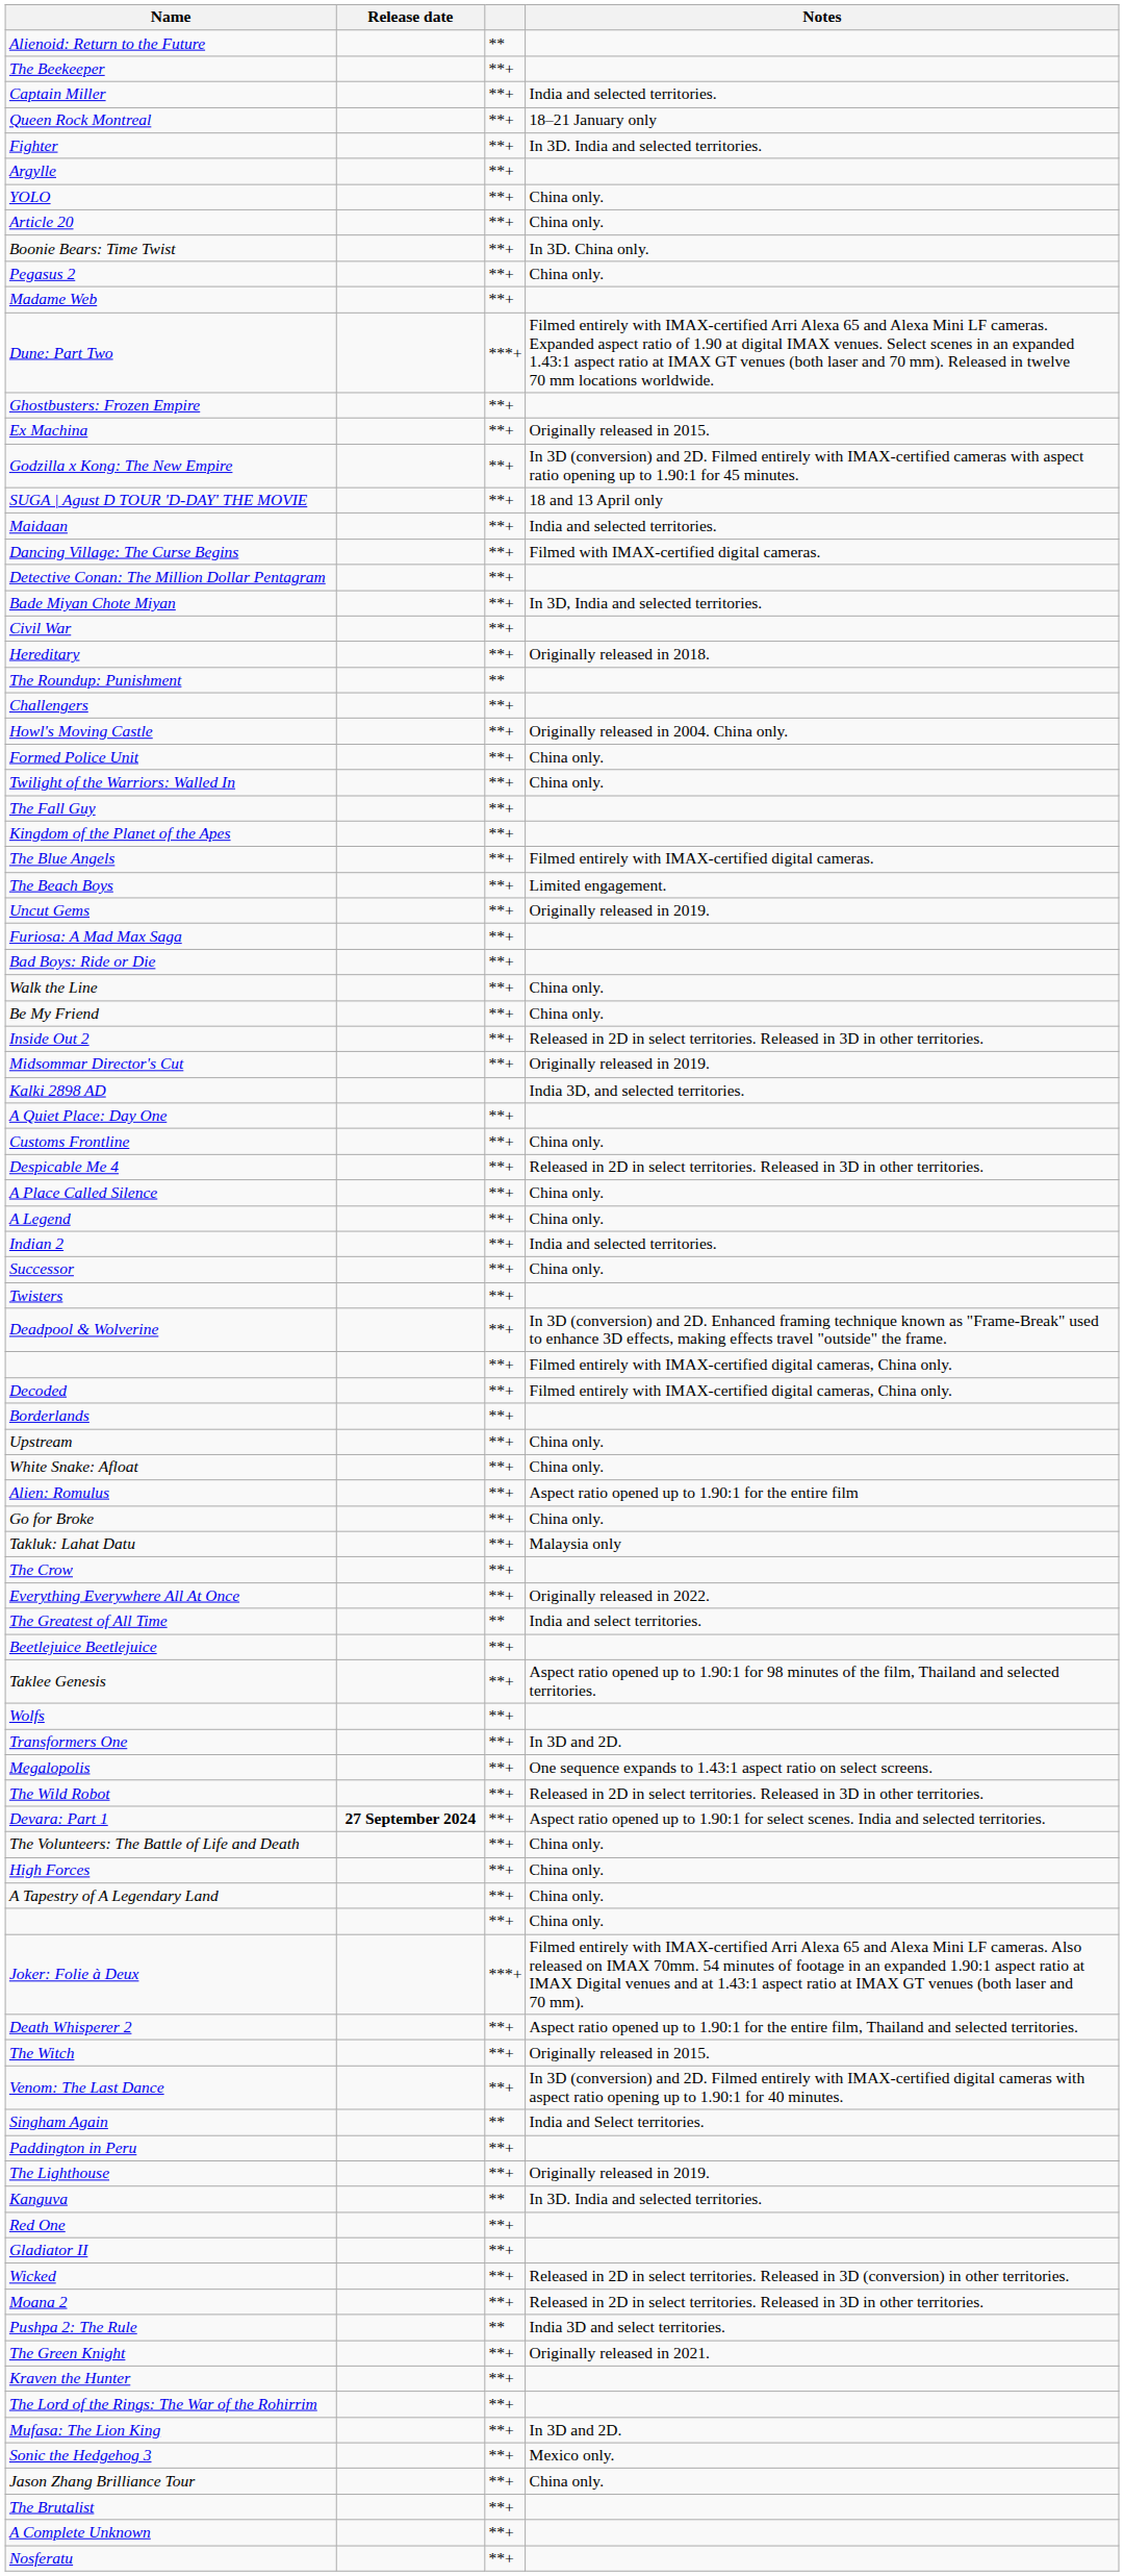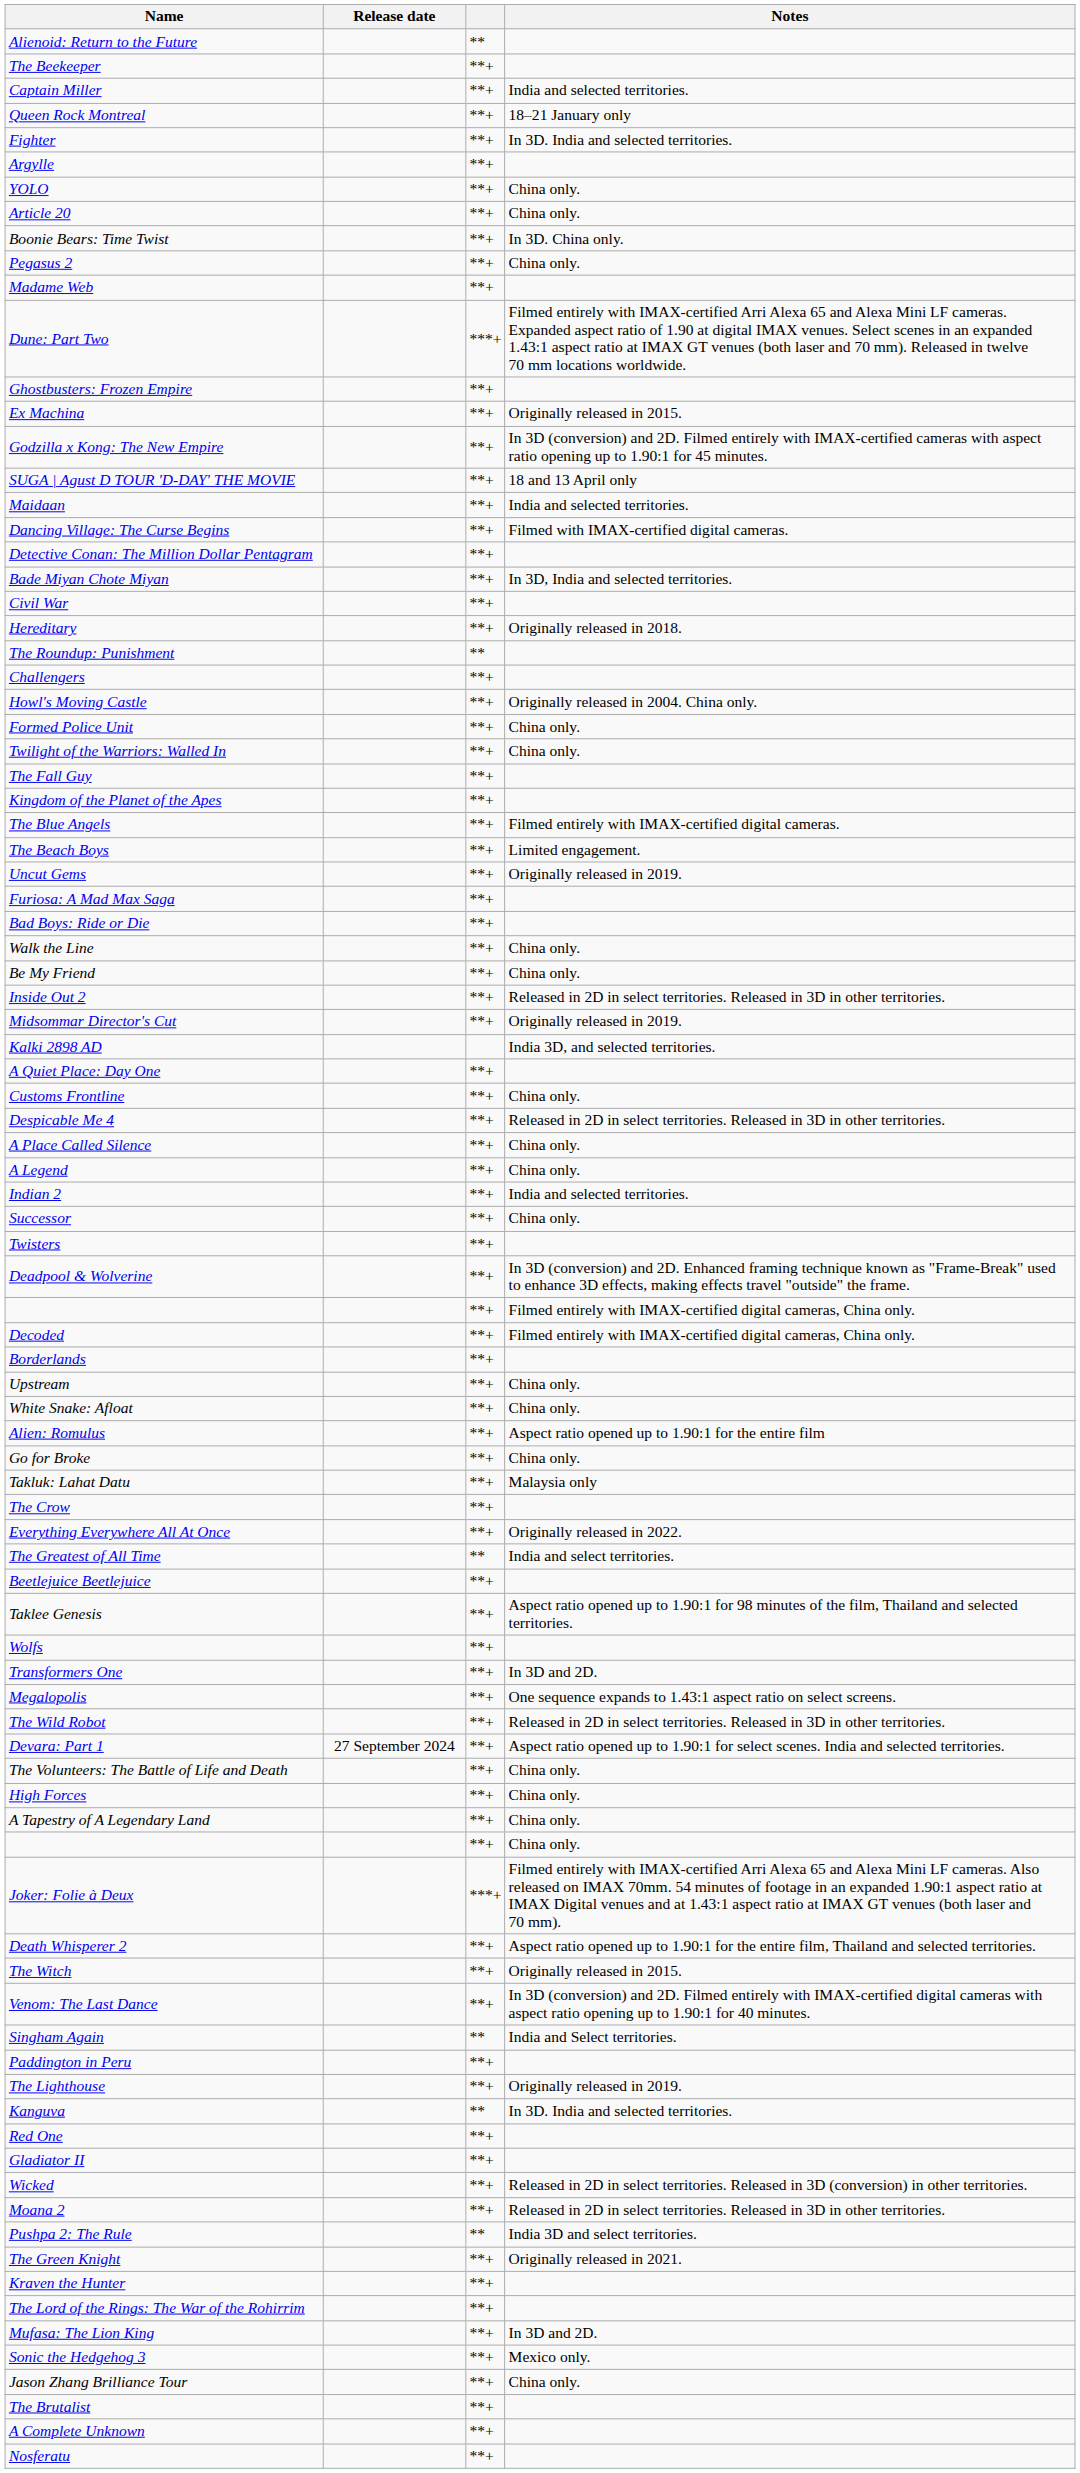Devara: Part 1 | Release date: bold -> normal
